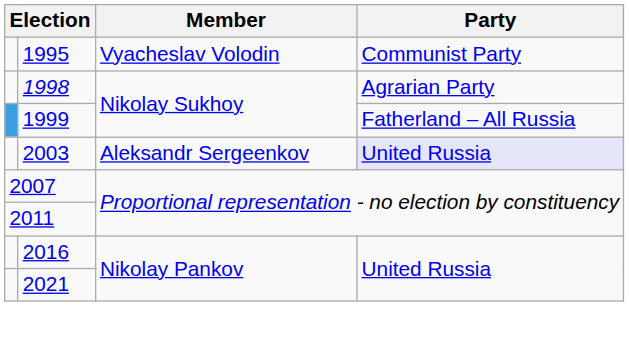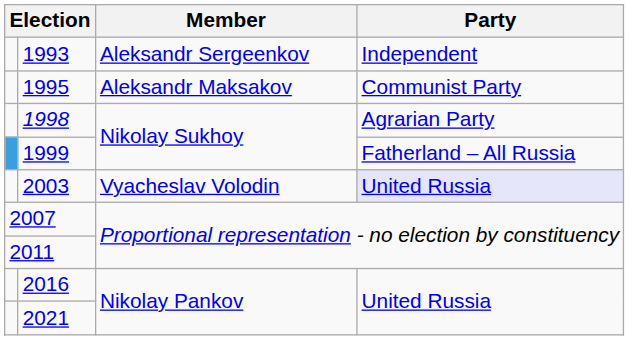+ row: 1993 | Aleksandr Sergeenkov | Independent
1995 | Member: Vyacheslav Volodin -> Aleksandr Maksakov
2003 | Member: Aleksandr Sergeenkov -> Vyacheslav Volodin
